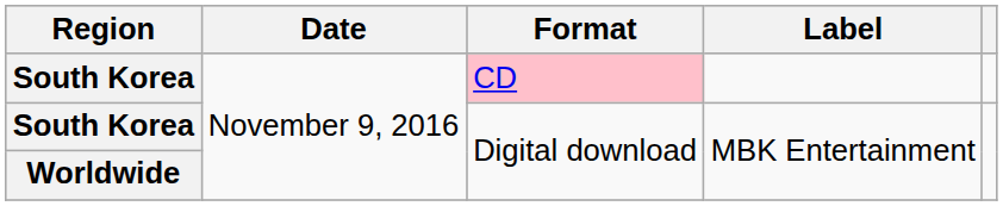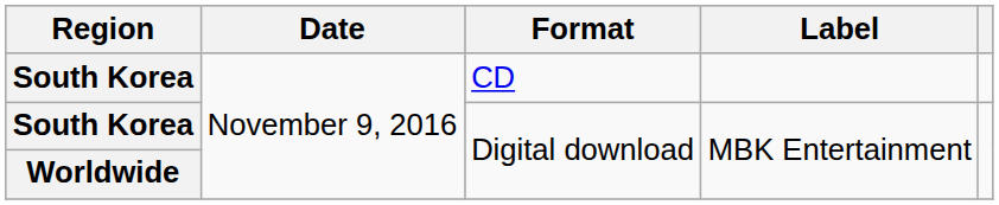CD | Format: pink background -> no background
